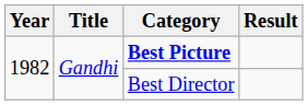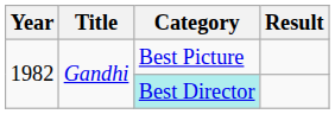Best Picture | Category: bold -> normal
Best Director | Category: no background -> paleturquoise background
